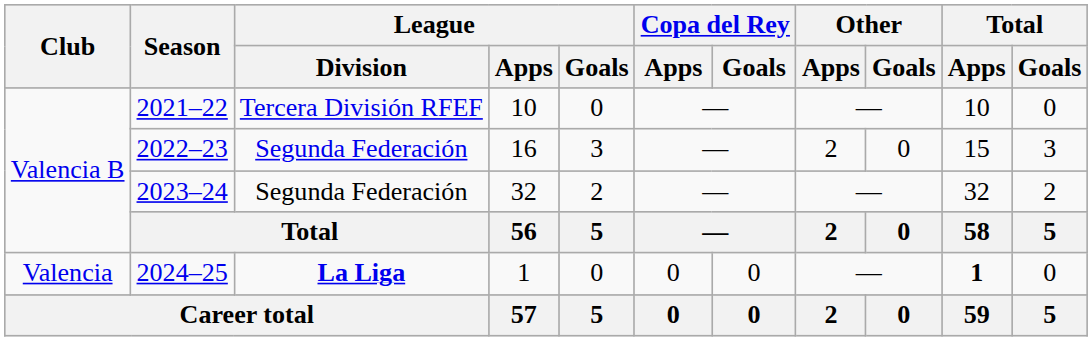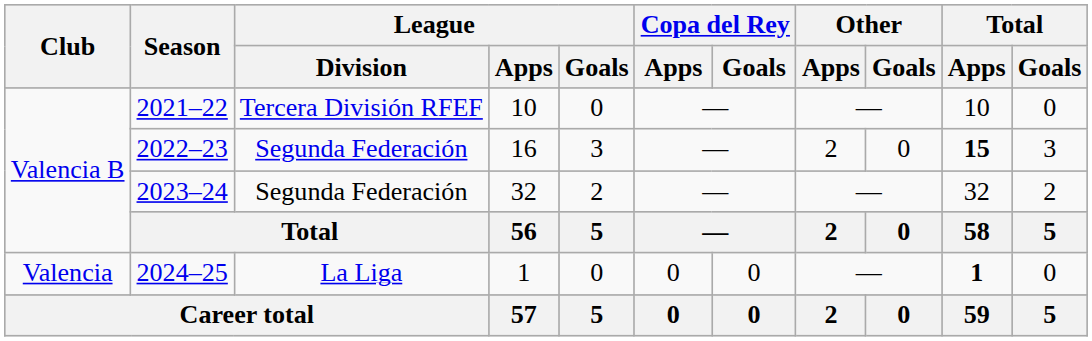2022–23 | Total / Apps: normal -> bold
2024–25 | League / Division: bold -> normal
